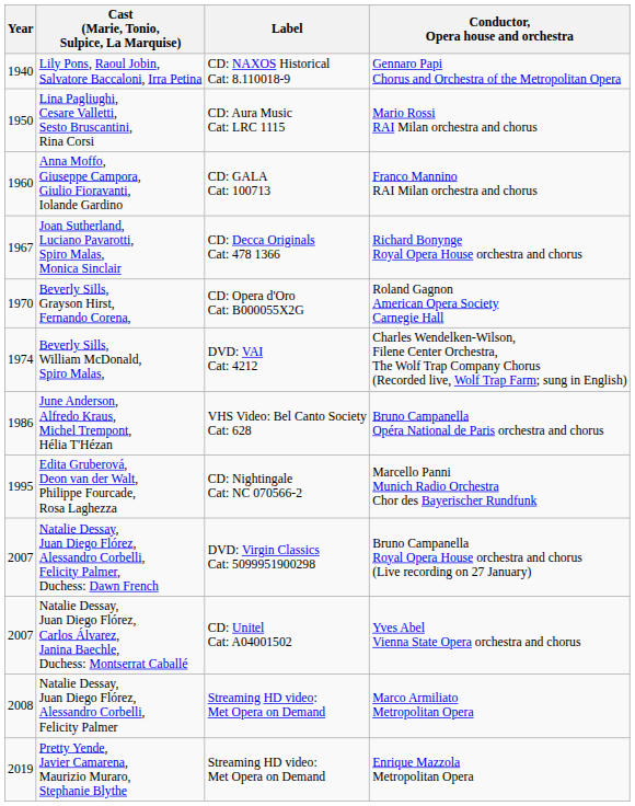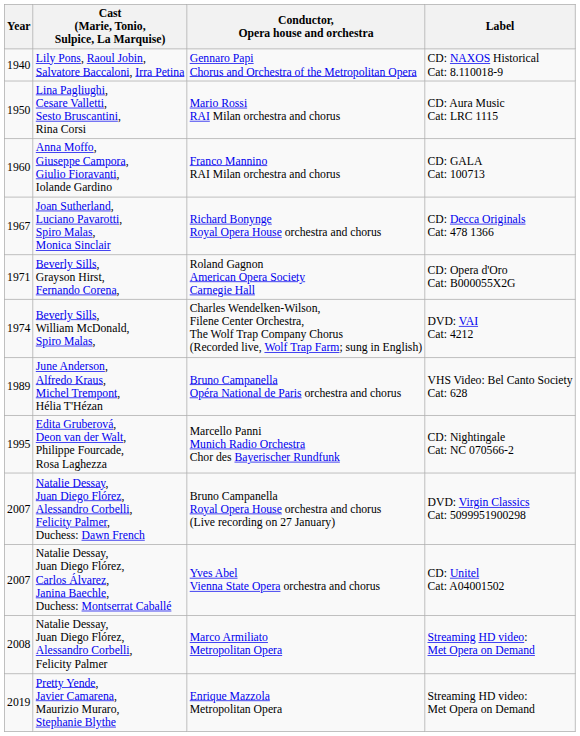columns swapped: Conductor, Opera house and orchestra <-> Label
Beverly Sills, Grayson Hirst, Fernando Corena, | Year: 1970 -> 1971
June Anderson, Alfredo Kraus, Michel Trempont, Hélia T'Hézan | Year: 1986 -> 1989
